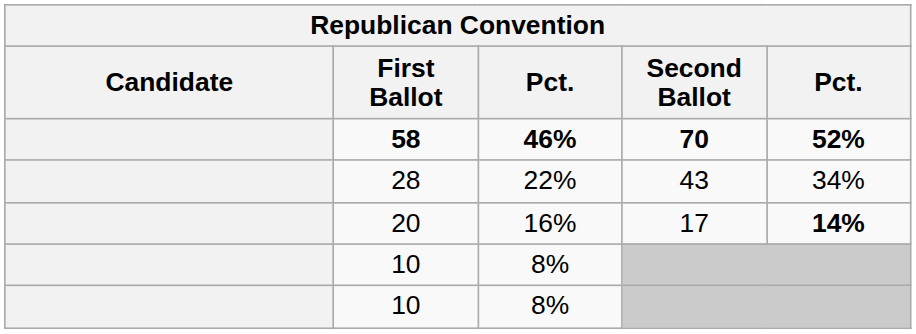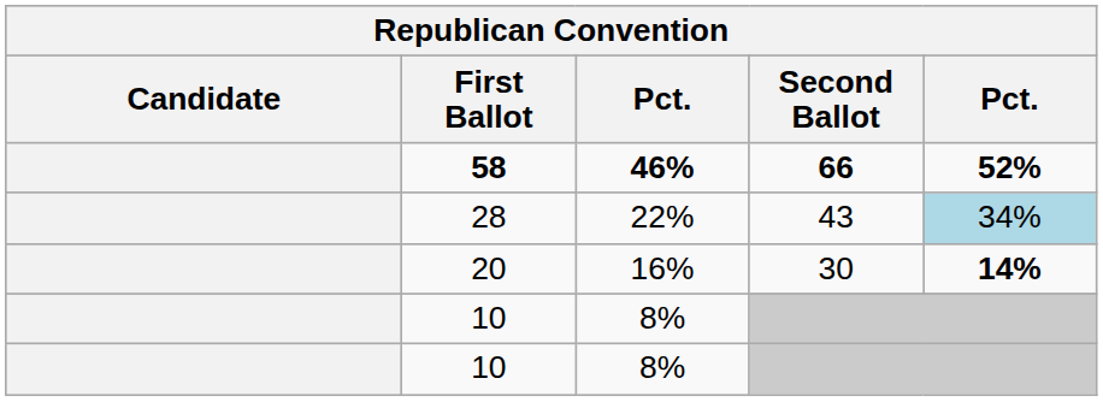58 | Second Ballot: 70 -> 66
28 | column 5: no background -> lightblue background
20 | Second Ballot: 17 -> 30
